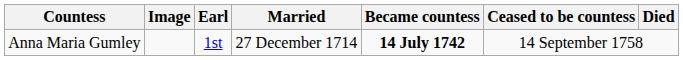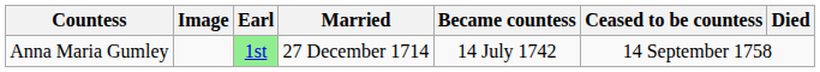Anna Maria Gumley | Earl: no background -> lightgreen background
Anna Maria Gumley | Became countess: bold -> normal
